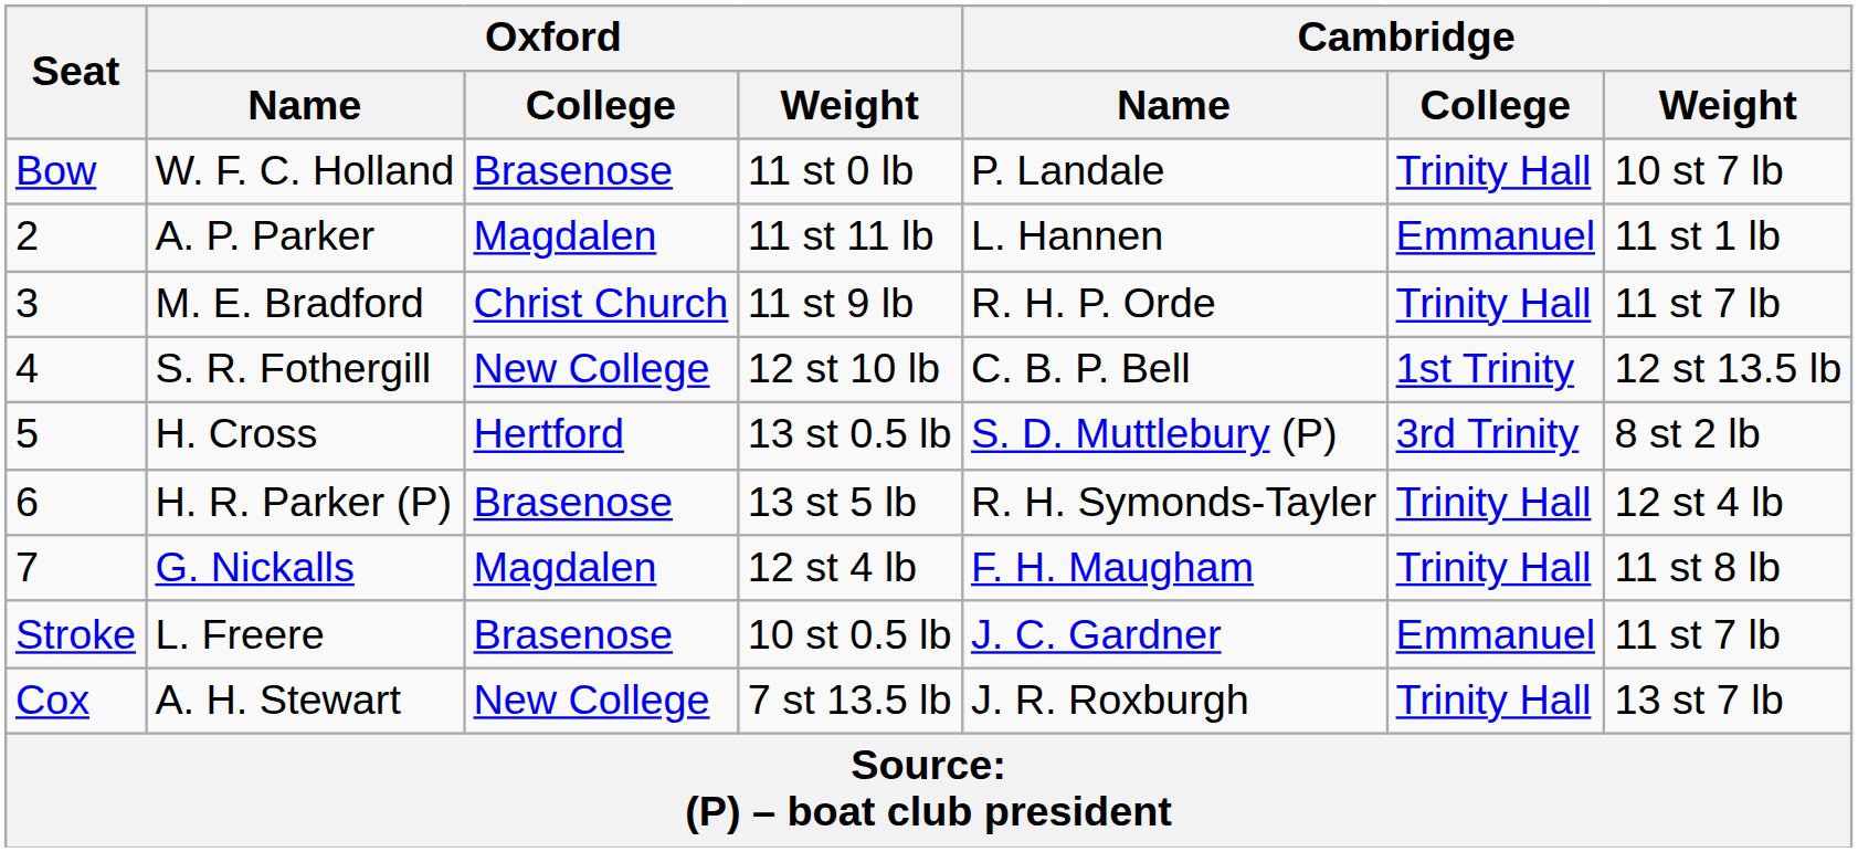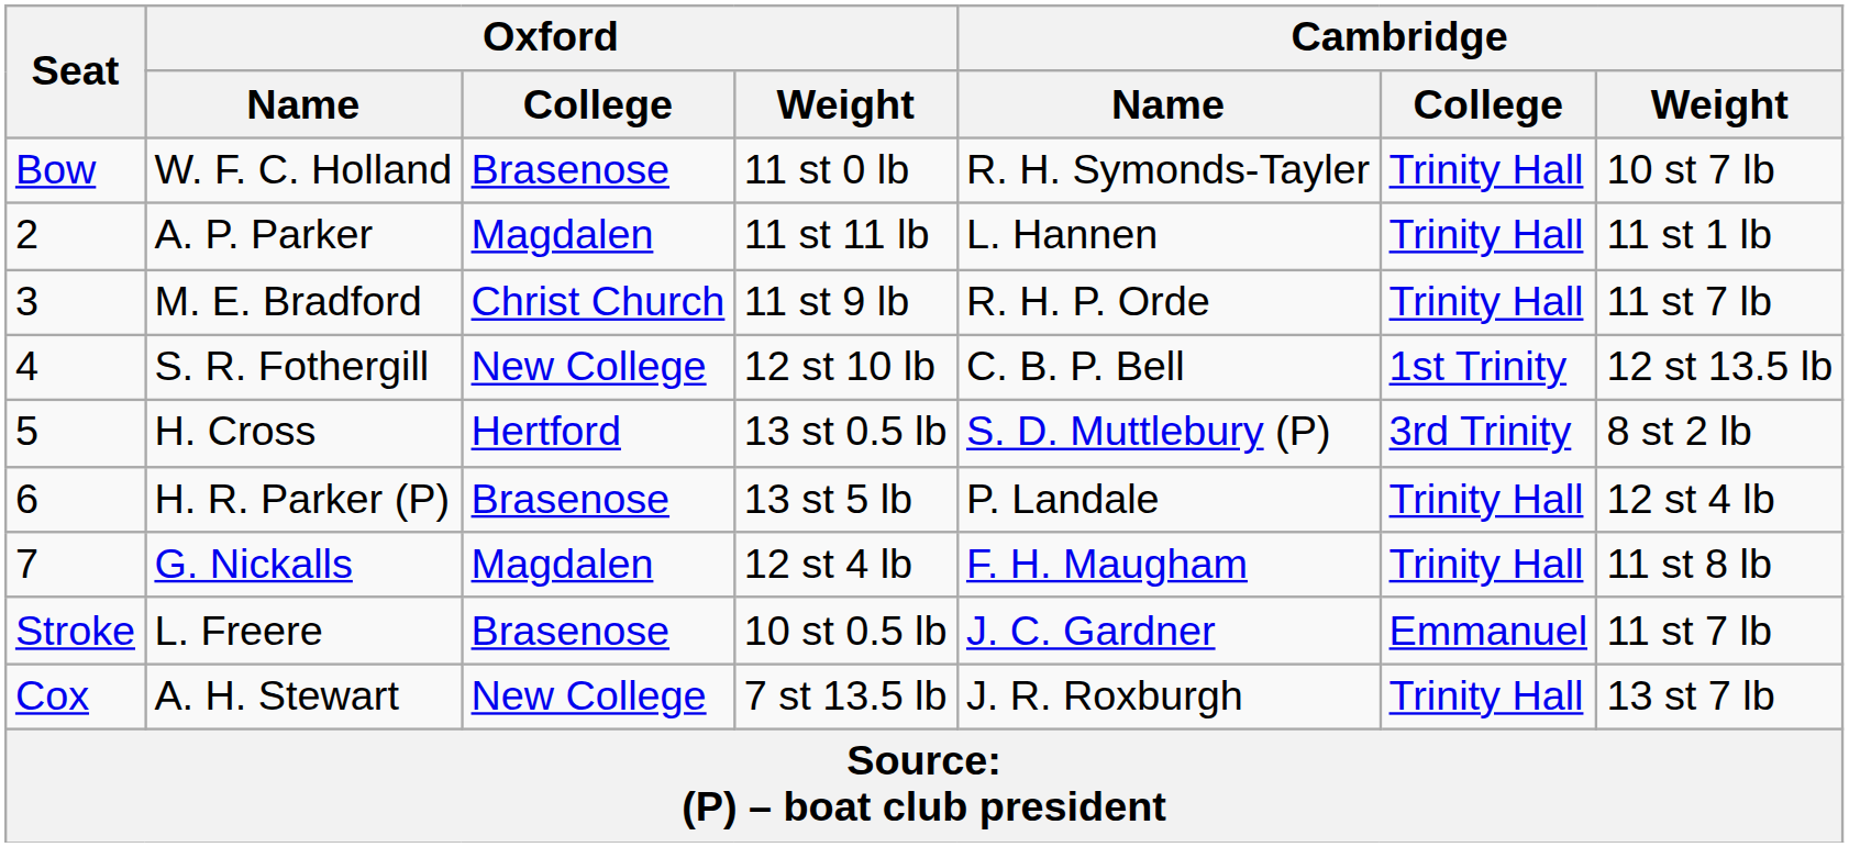W. F. C. Holland | Cambridge / Name: P. Landale -> R. H. Symonds-Tayler
A. P. Parker | Cambridge / College: Emmanuel -> Trinity Hall
H. R. Parker (P) | Cambridge / Name: R. H. Symonds-Tayler -> P. Landale
